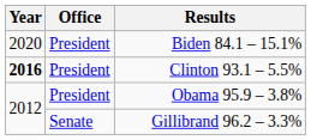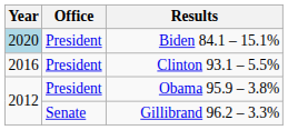Biden 84.1 – 15.1% | Year: no background -> lightblue background
Clinton 93.1 – 5.5% | Year: bold -> normal
